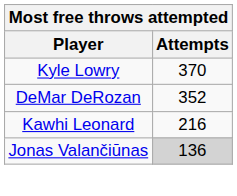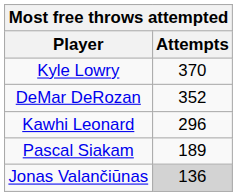Kawhi Leonard | Attempts: 216 -> 296
+ row: Pascal Siakam | 189
